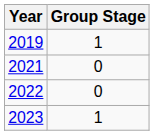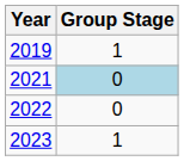2021 | Group Stage: no background -> lightblue background
